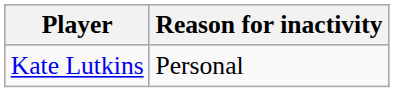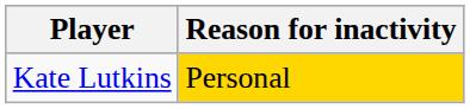Kate Lutkins | Reason for inactivity: no background -> gold background
